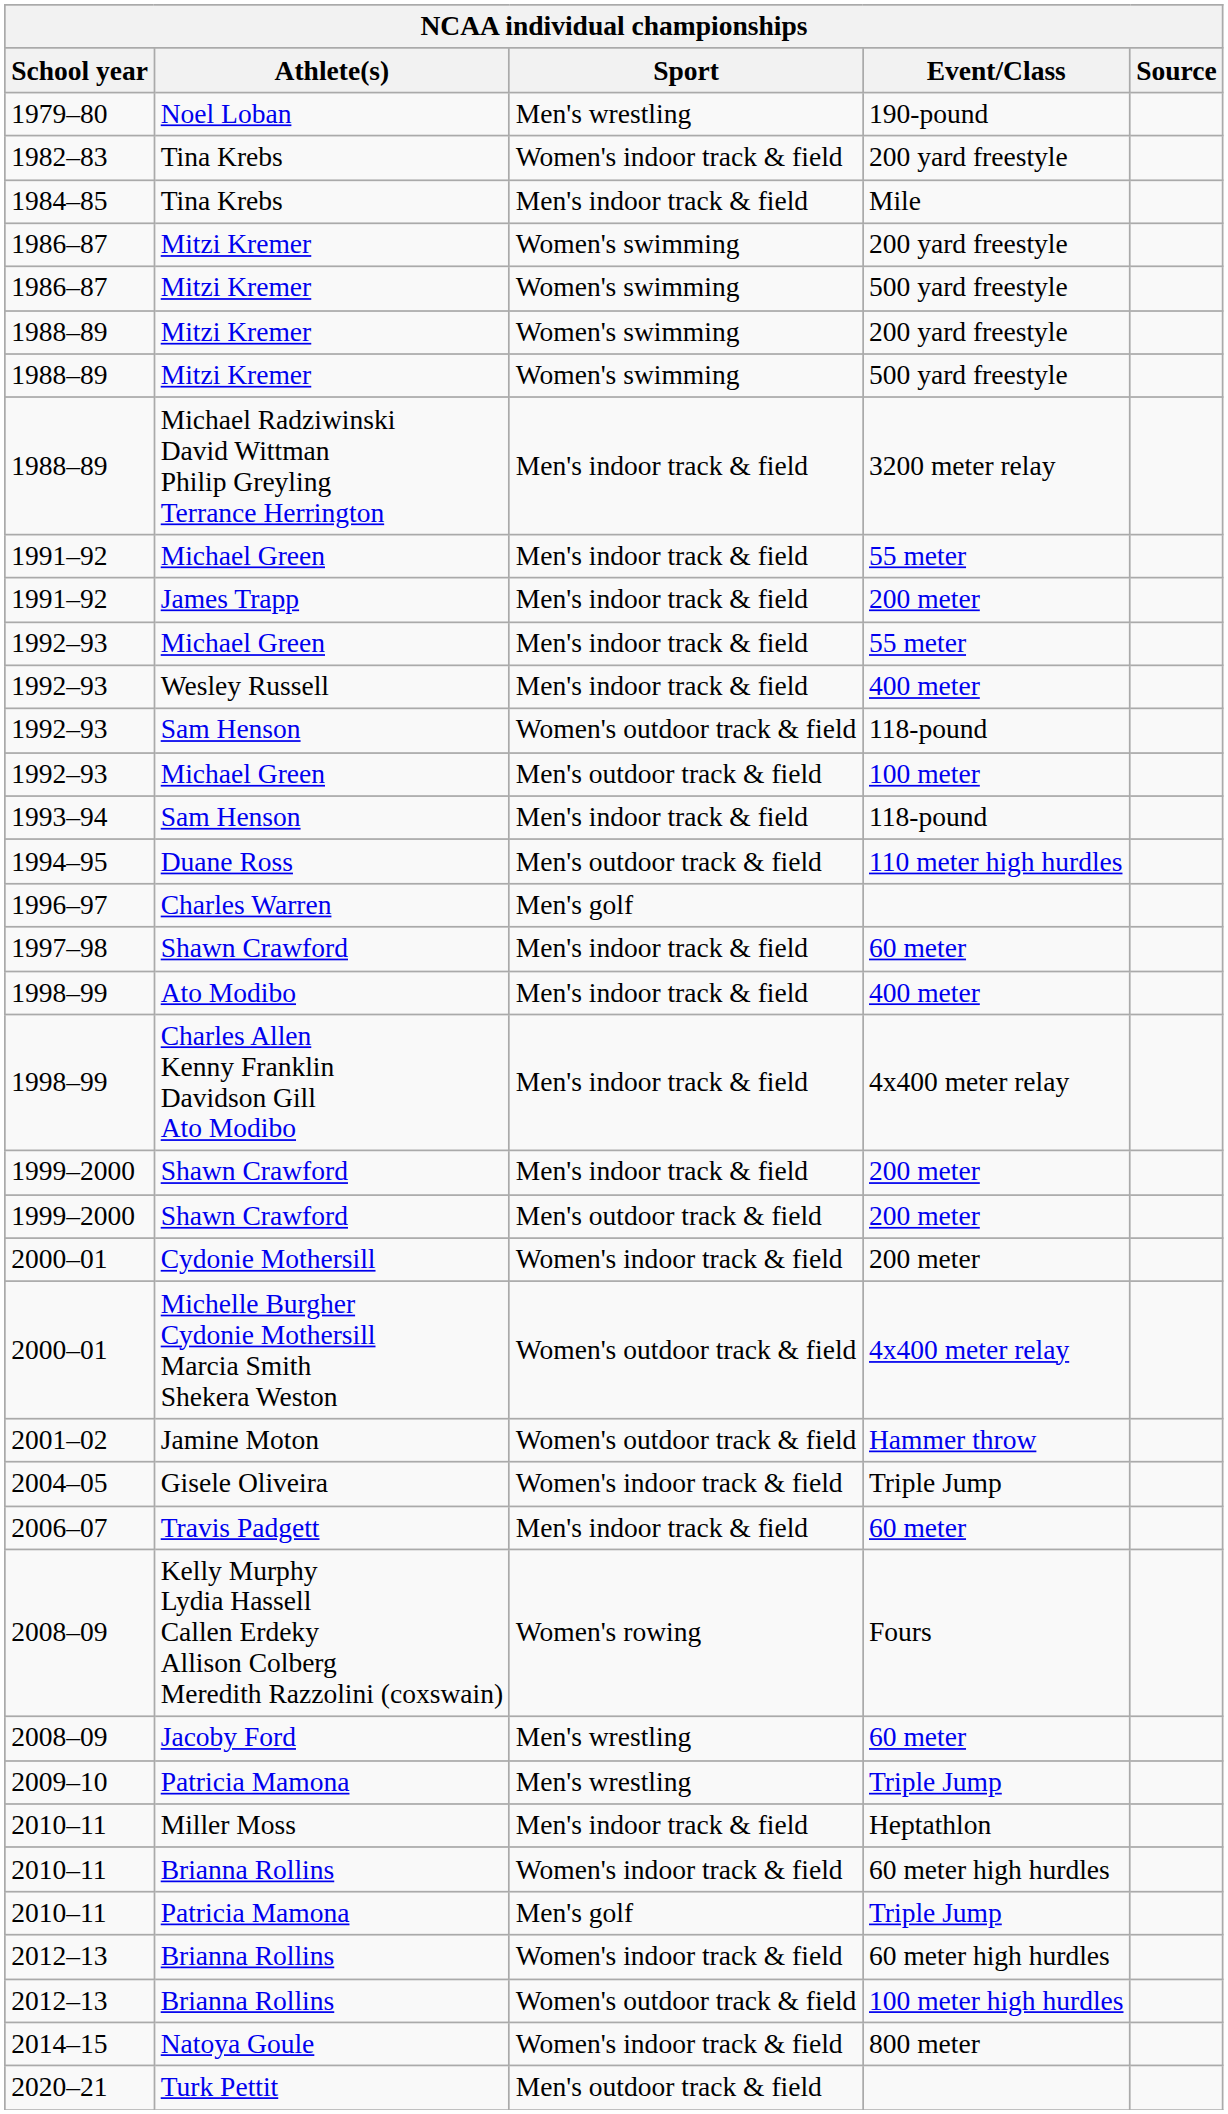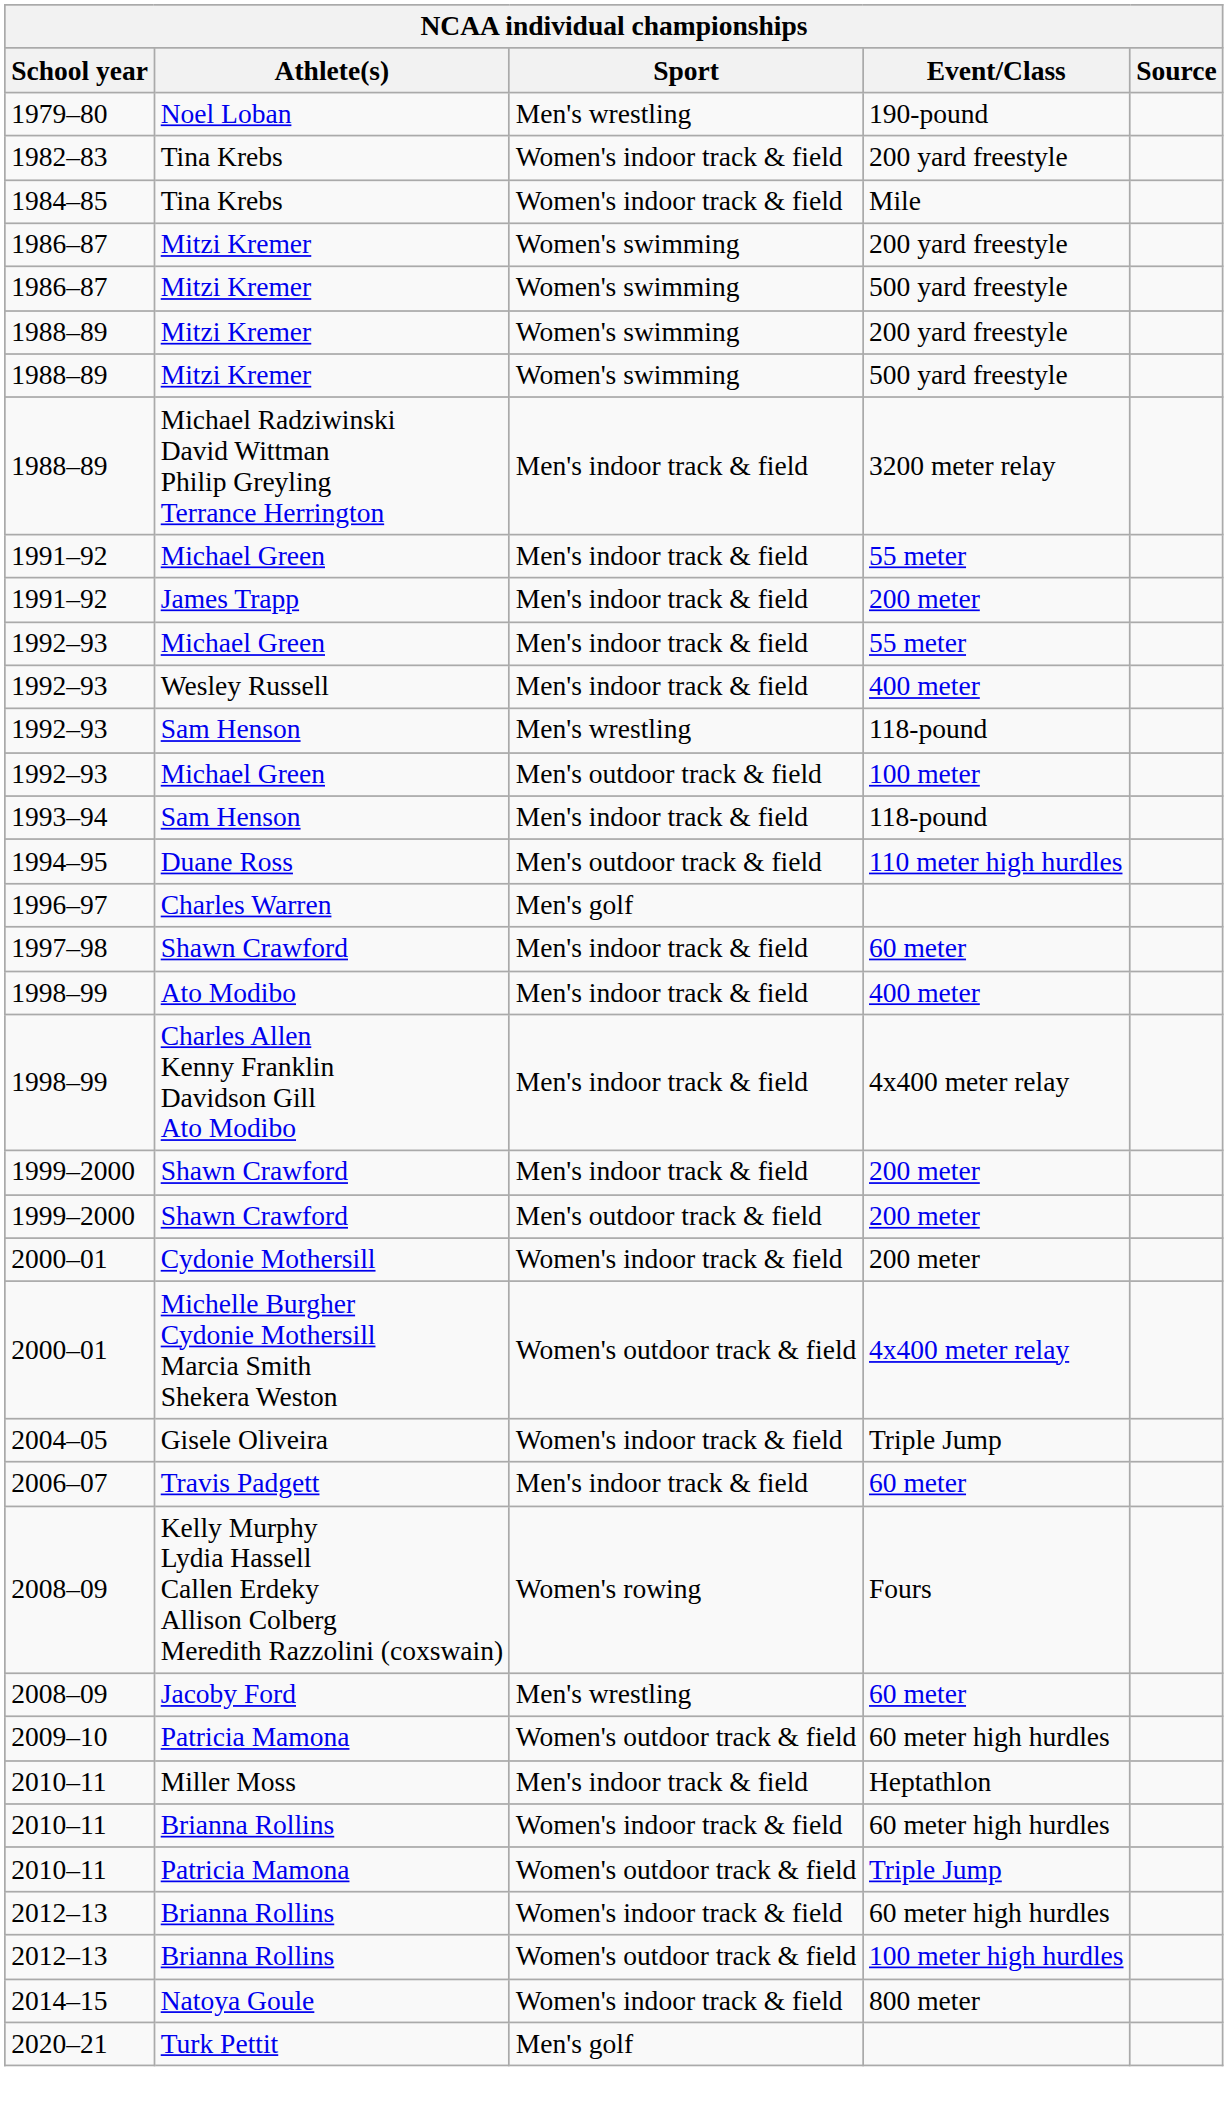1984–85 / Tina Krebs | Sport: Men's indoor track & field -> Women's indoor track & field
1992–93 / Sam Henson | Sport: Women's outdoor track & field -> Men's wrestling
- row: 2001–02 | Jamine Moton | Women's outdoor track & field | Hammer throw
2009–10 / Patricia Mamona | Sport: Men's wrestling -> Women's outdoor track & field
2009–10 / Patricia Mamona | Event/Class: Triple Jump -> 60 meter high hurdles
2010–11 / Patricia Mamona | Sport: Men's golf -> Women's outdoor track & field
Turk Pettit | Sport: Men's outdoor track & field -> Men's golf
